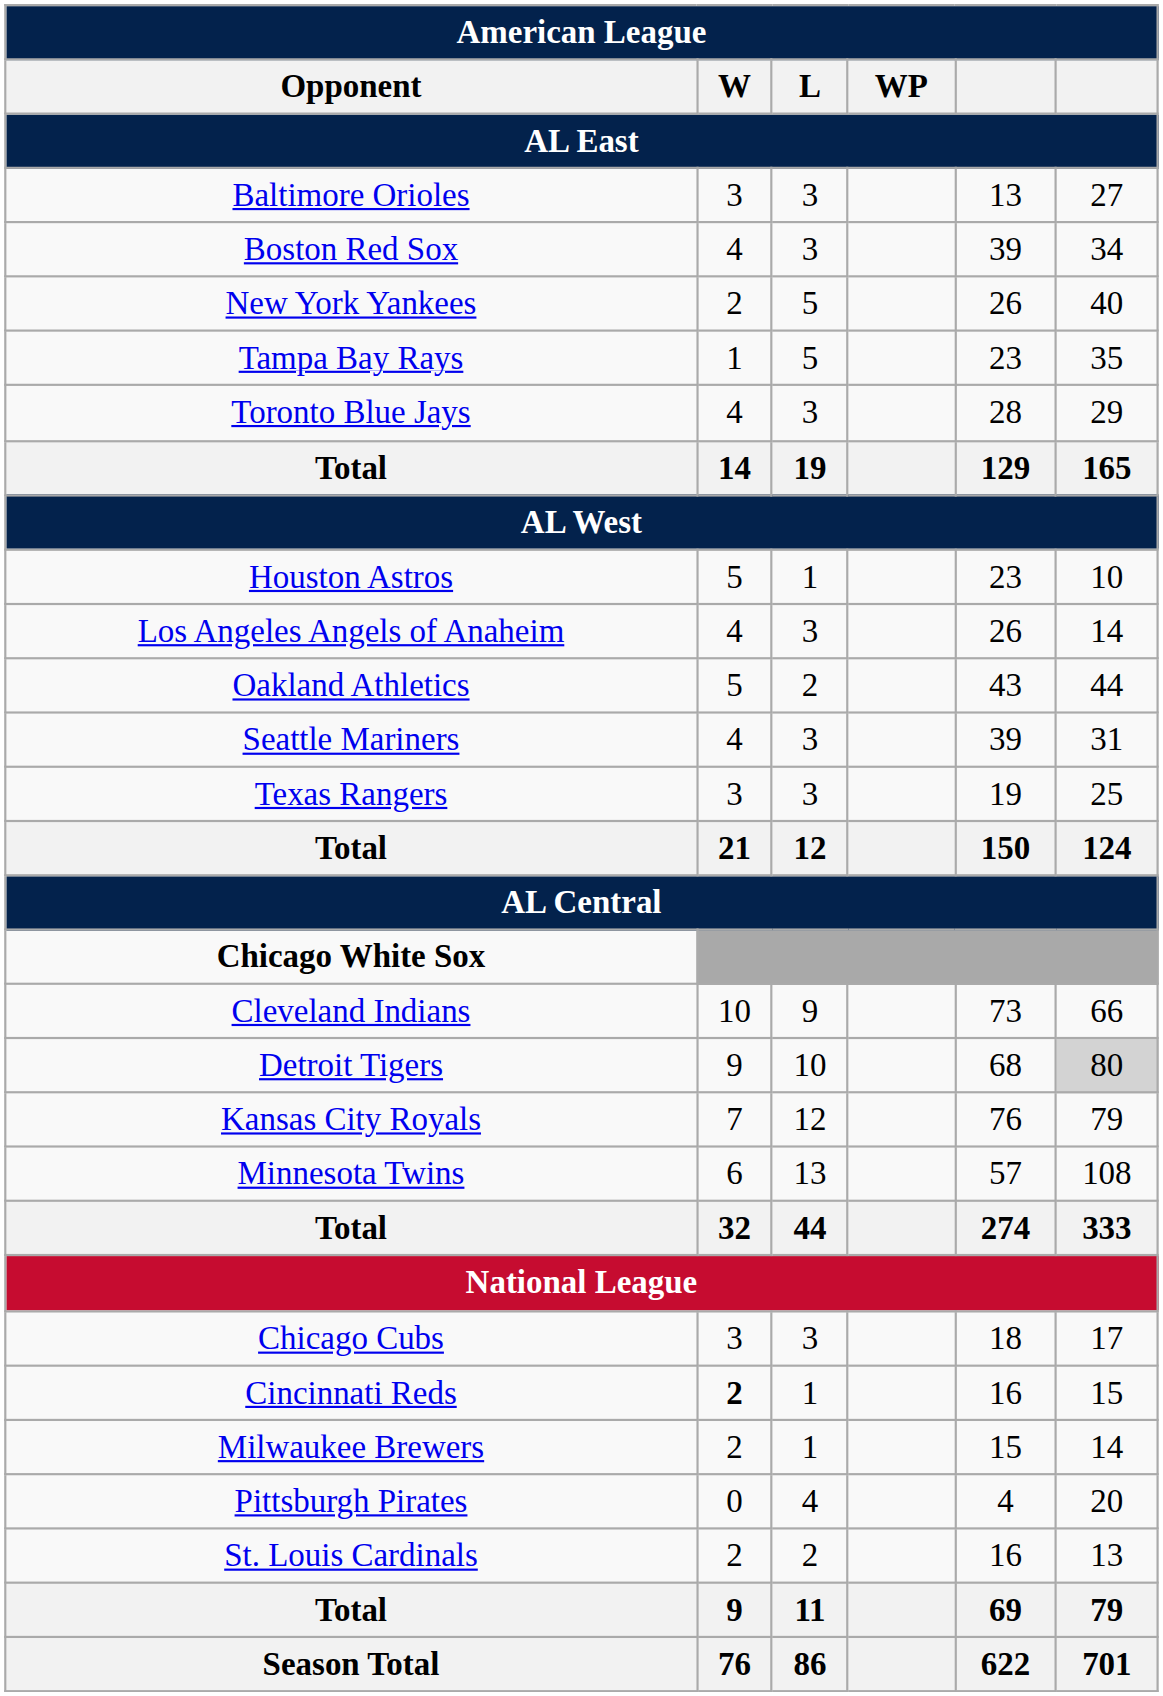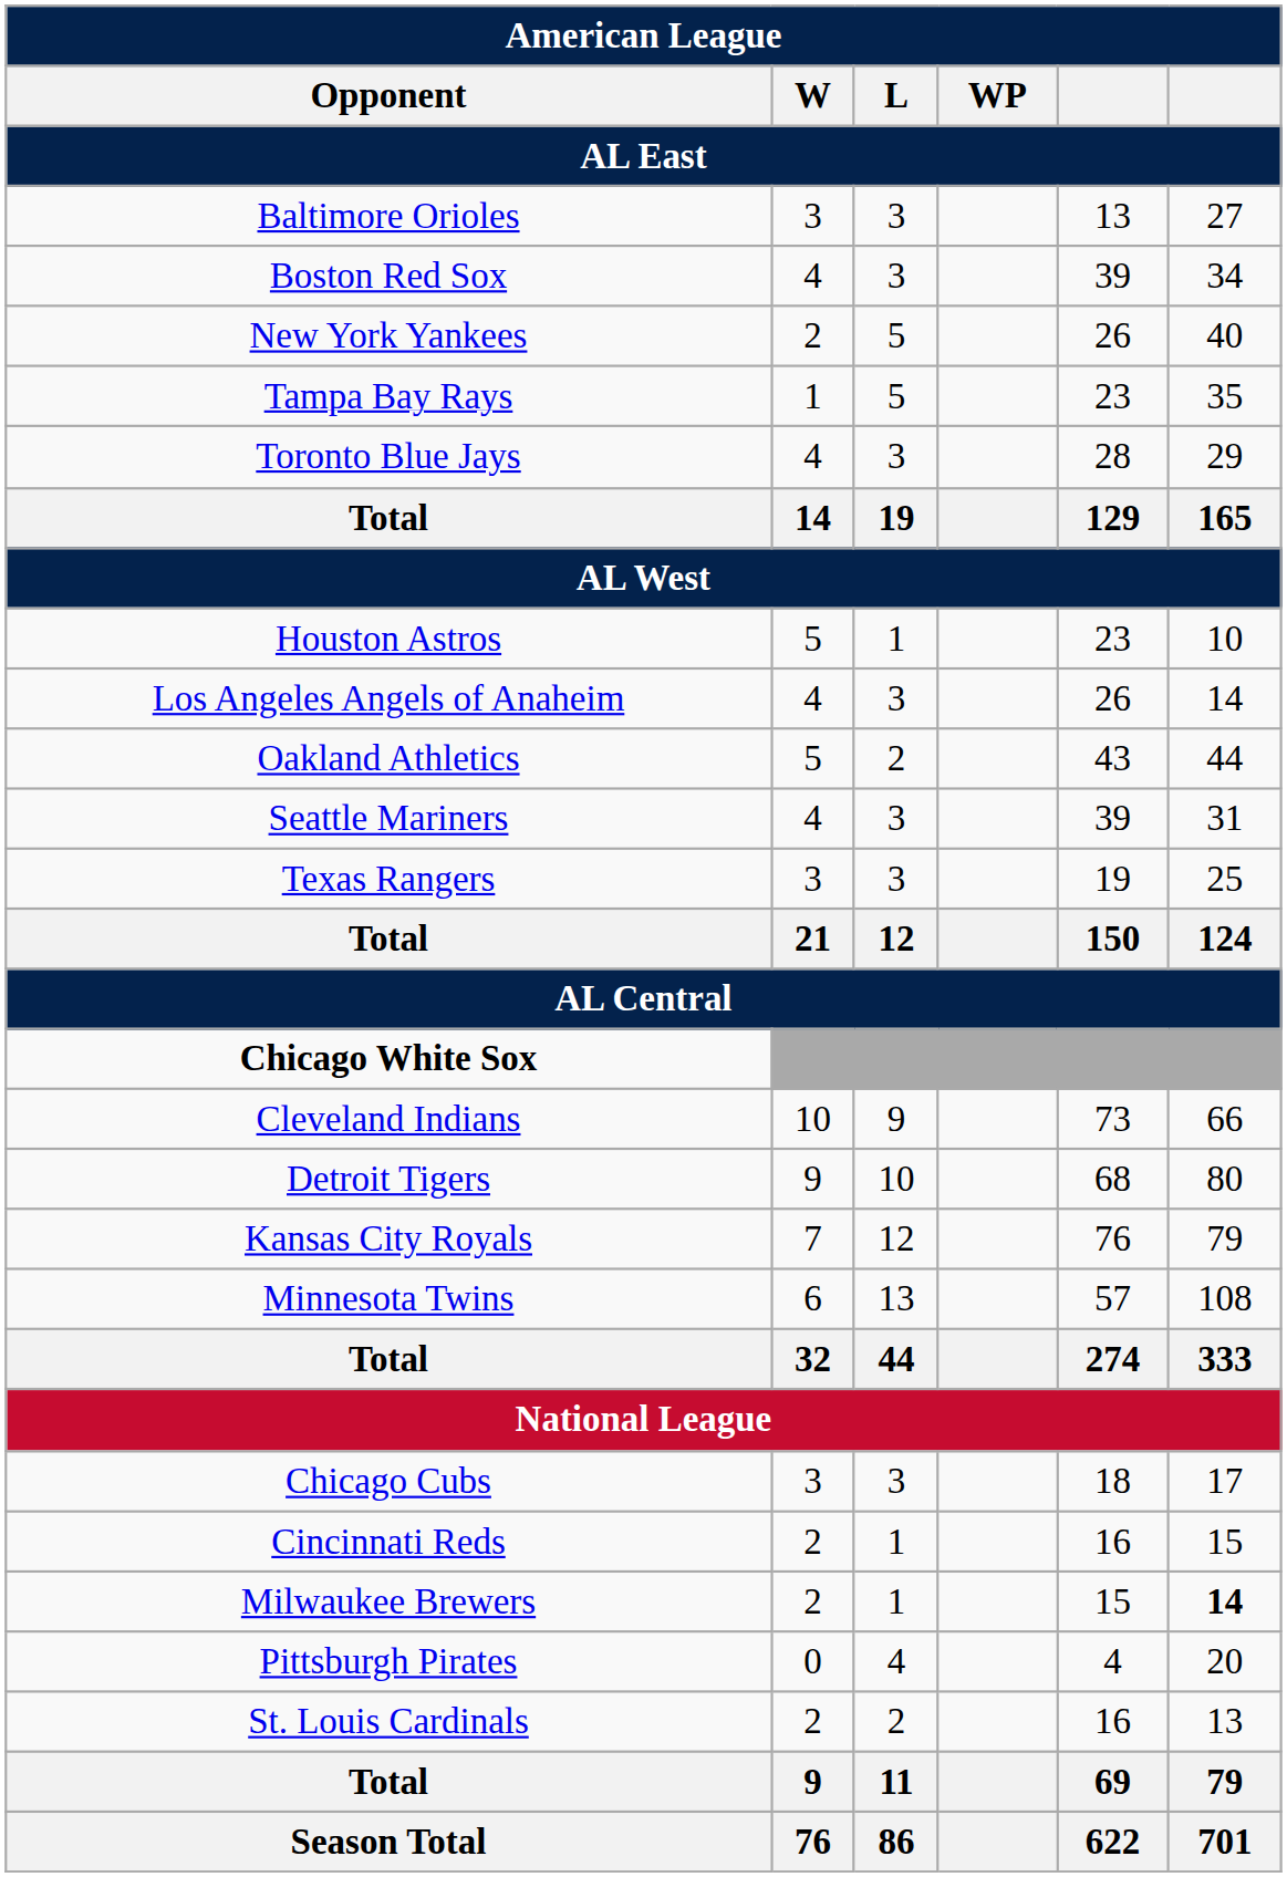Detroit Tigers | column 6: lightgrey background -> no background
Cincinnati Reds | W: bold -> normal
Milwaukee Brewers | column 6: normal -> bold
